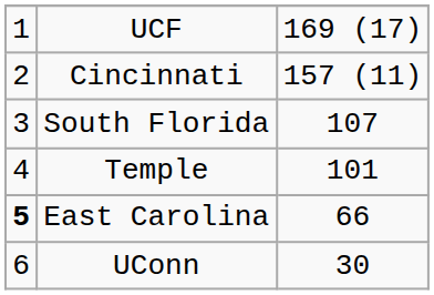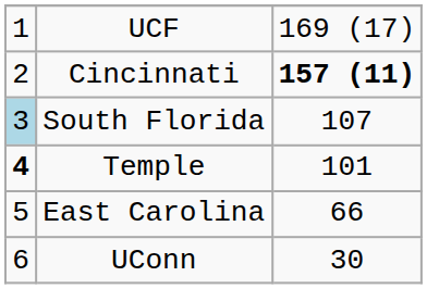Cincinnati | column 3: normal -> bold
South Florida | column 1: no background -> lightblue background
Temple | column 1: normal -> bold
East Carolina | column 1: bold -> normal
